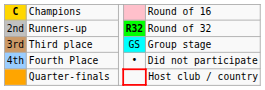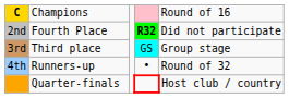2nd | column 2: Runners-up -> Fourth Place
2nd | column 5: Round of 32 -> Did not participate
4th | column 2: Fourth Place -> Runners-up
4th | column 5: Did not participate -> Round of 32
